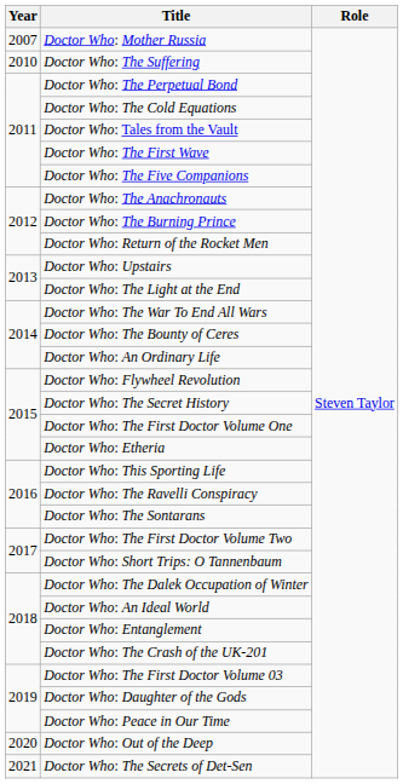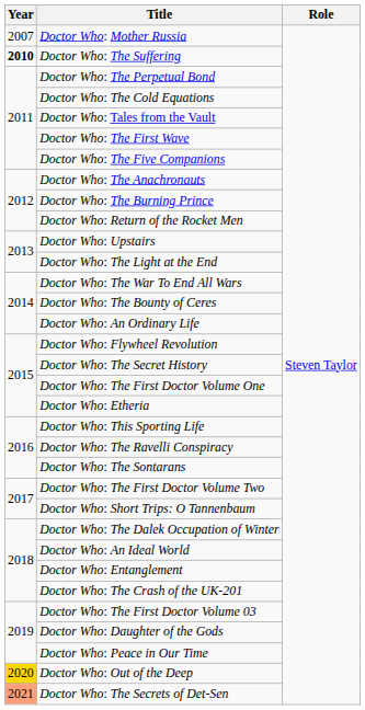Doctor Who: The Suffering | Year: normal -> bold
Doctor Who: Out of the Deep | Year: no background -> gold background
Doctor Who: The Secrets of Det-Sen | Year: no background -> lightsalmon background
